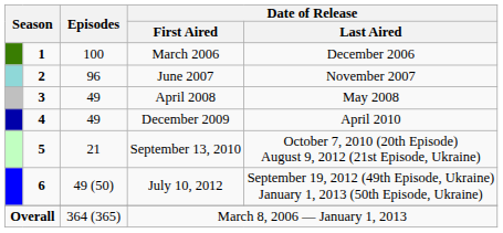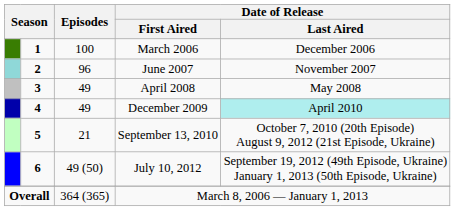December 2009 | Date of Release / Last Aired: no background -> paleturquoise background
